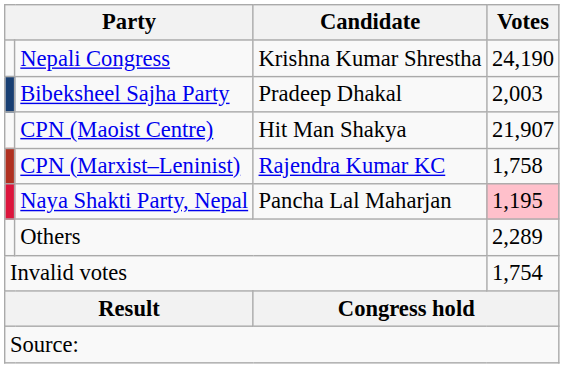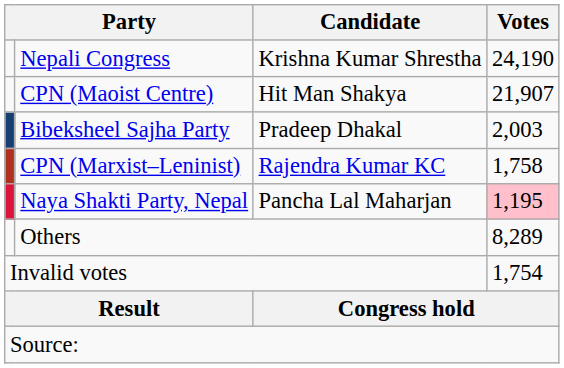rows swapped: CPN (Maoist Centre) <-> Bibeksheel Sajha Party
Others | Votes: 2,289 -> 8,289
